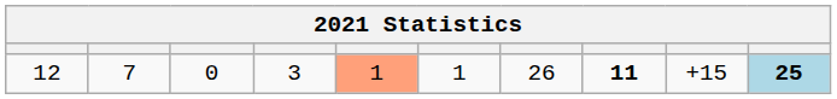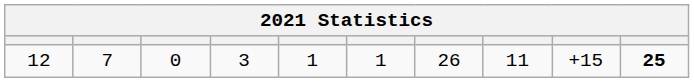12 | column 5: lightsalmon background -> no background
12 | column 8: bold -> normal
12 | column 10: lightblue background -> no background
